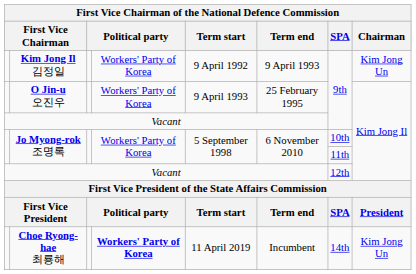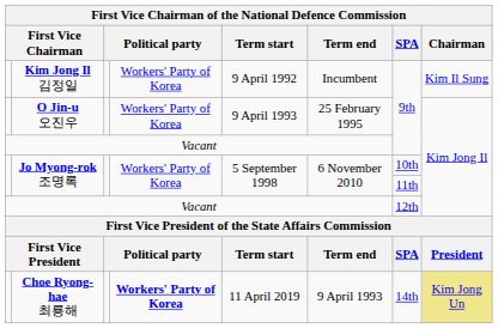Kim Jong Il 김정일 | Term end: 9 April 1993 -> Incumbent
Kim Jong Il 김정일 | Chairman: Kim Jong Un -> Kim Il Sung
Choe Ryong-hae 최룡해 | Term end: Incumbent -> 9 April 1993
Choe Ryong-hae 최룡해 | Chairman: no background -> khaki background
